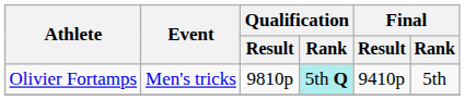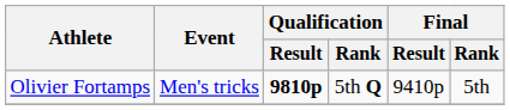Olivier Fortamps | Qualification / Result: normal -> bold
Olivier Fortamps | Qualification / Rank: paleturquoise background -> no background
